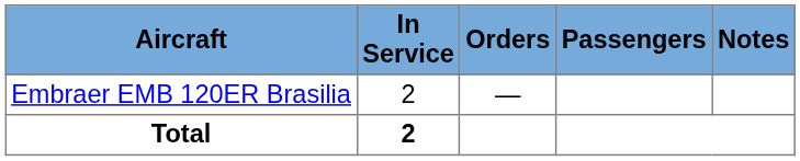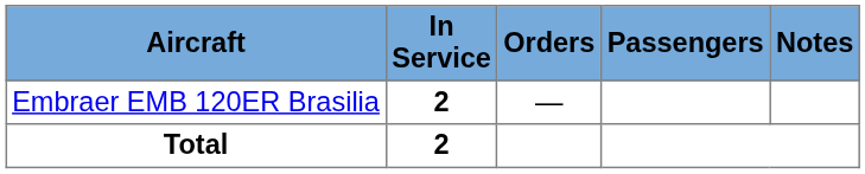Embraer EMB 120ER Brasilia | In Service: normal -> bold
